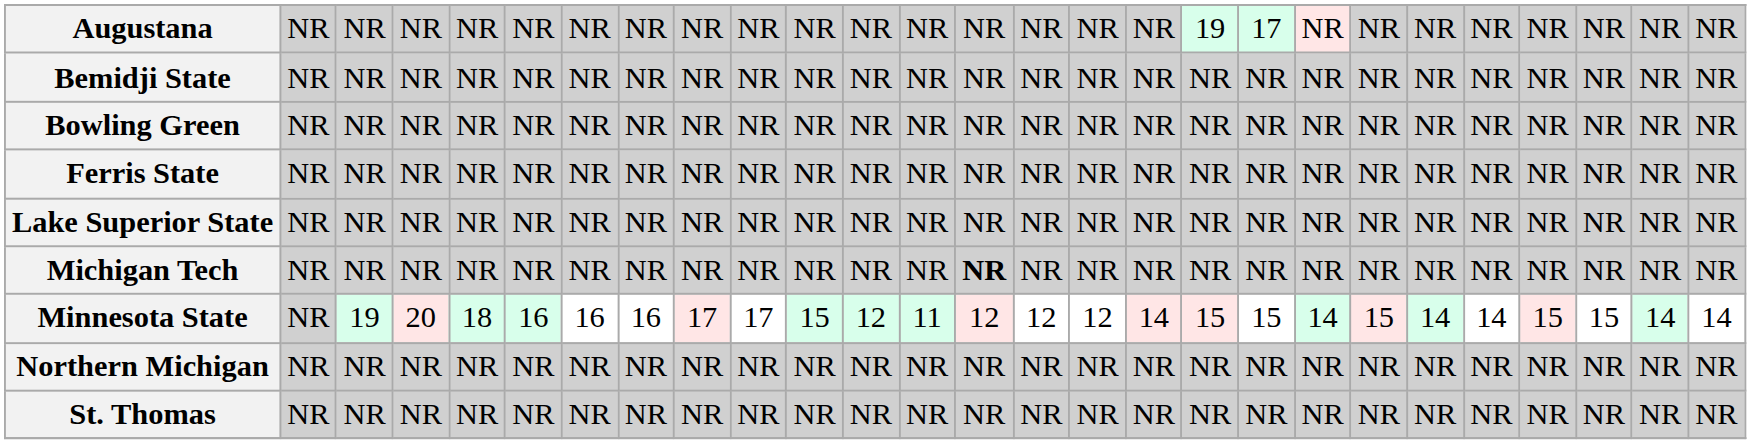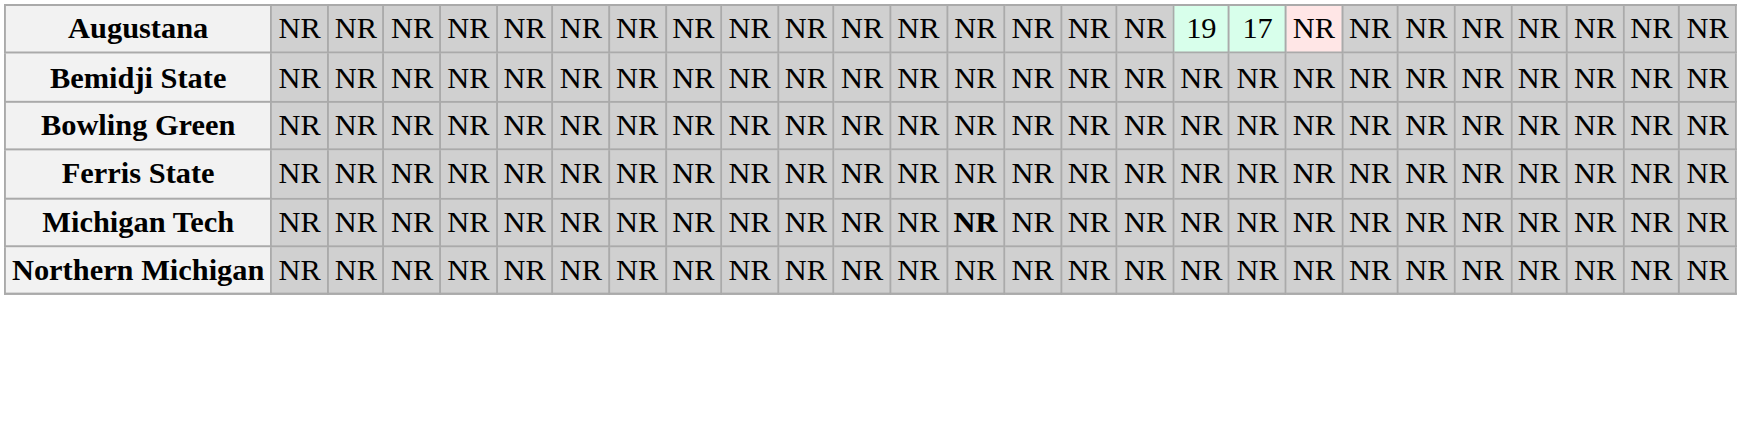- row: Lake Superior State | NR | NR | NR | NR | NR | NR | NR | NR | NR | NR | NR | NR | NR | NR | NR | NR | NR | NR | NR | NR | NR | NR | NR | NR | NR | NR
- row: Minnesota State | NR | 19 | 20 | 18 | 16 | 16 | 16 | 17 | 17 | 15 | 12 | 11 | 12 | 12 | 12 | 14 | 15 | 15 | 14 | 15 | 14 | 14 | 15 | 15 | 14 | 14
- row: St. Thomas | NR | NR | NR | NR | NR | NR | NR | NR | NR | NR | NR | NR | NR | NR | NR | NR | NR | NR | NR | NR | NR | NR | NR | NR | NR | NR
